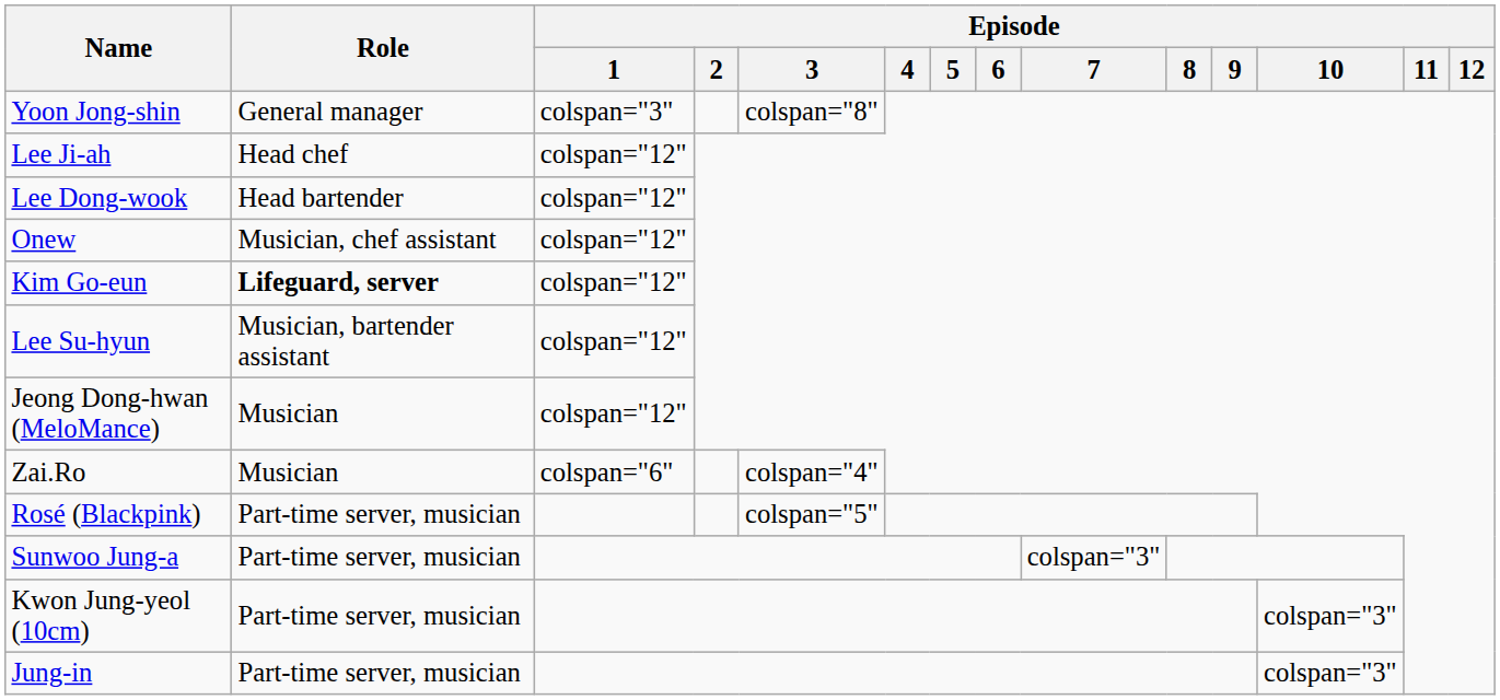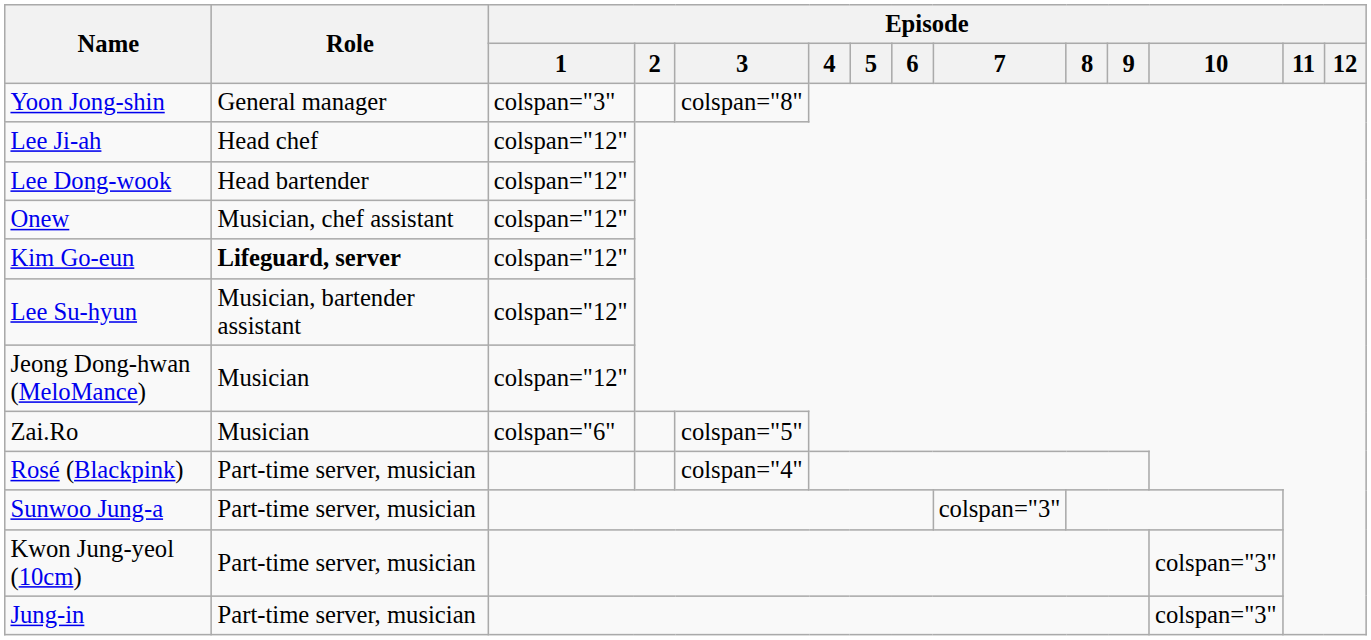Zai.Ro | Episode / 3: colspan="4" -> colspan="5"
Rosé (Blackpink) | Episode / 3: colspan="5" -> colspan="4"
